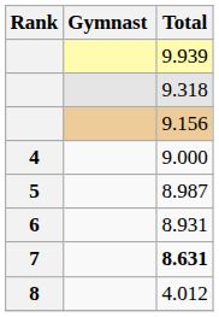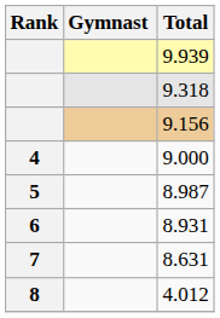8.631 | Total: bold -> normal
